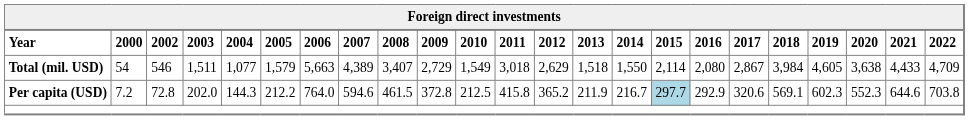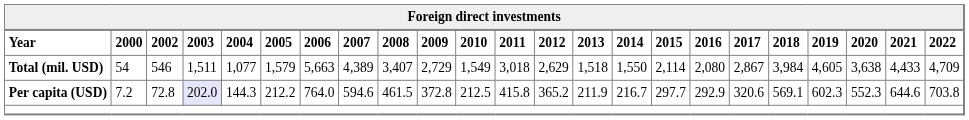Per capita (USD) | 2003: no background -> lavender background
Per capita (USD) | 2015: lightblue background -> no background
